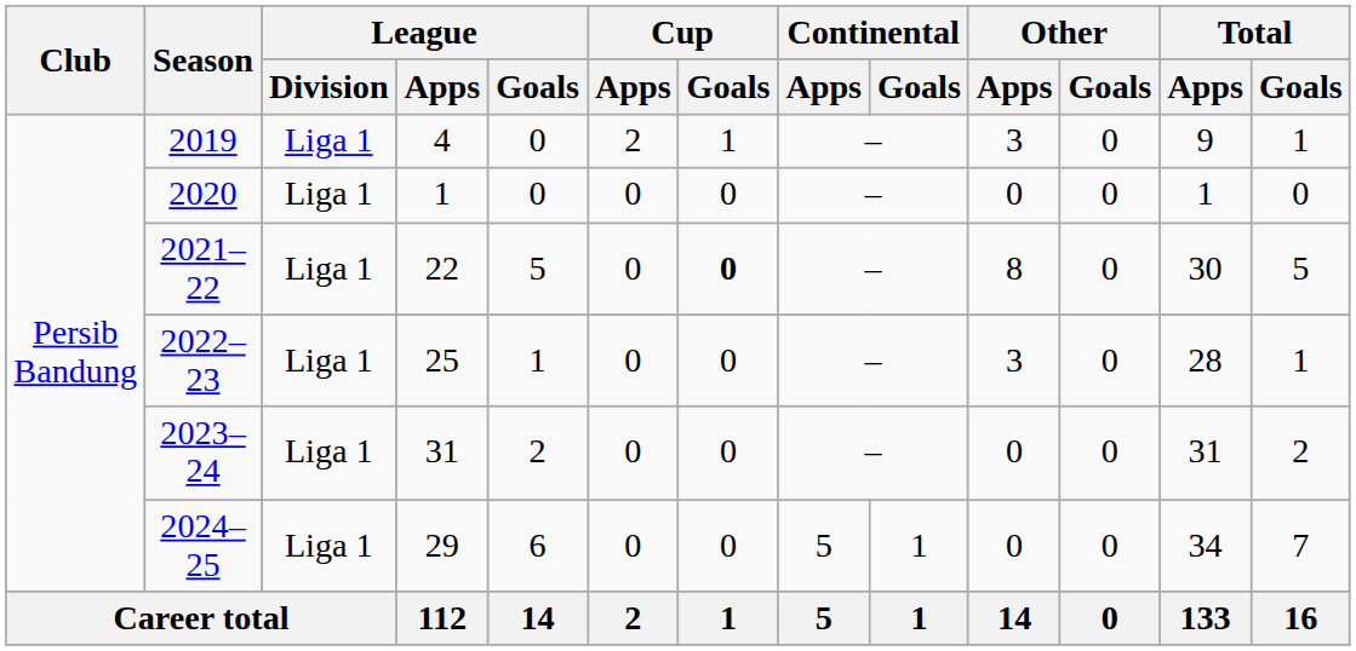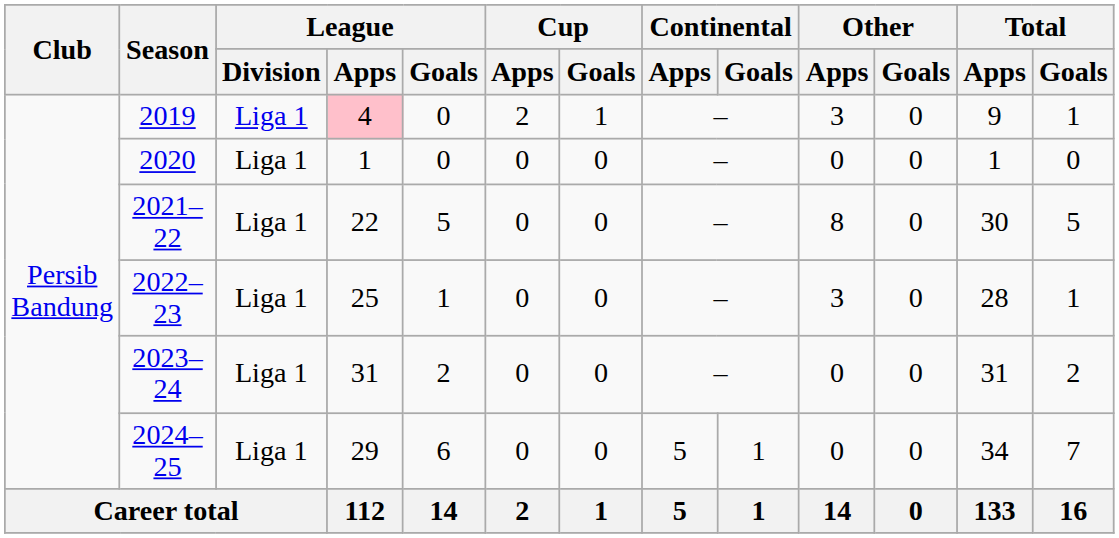2019 | League / Apps: no background -> pink background
2021–22 | Cup / Goals: bold -> normal
